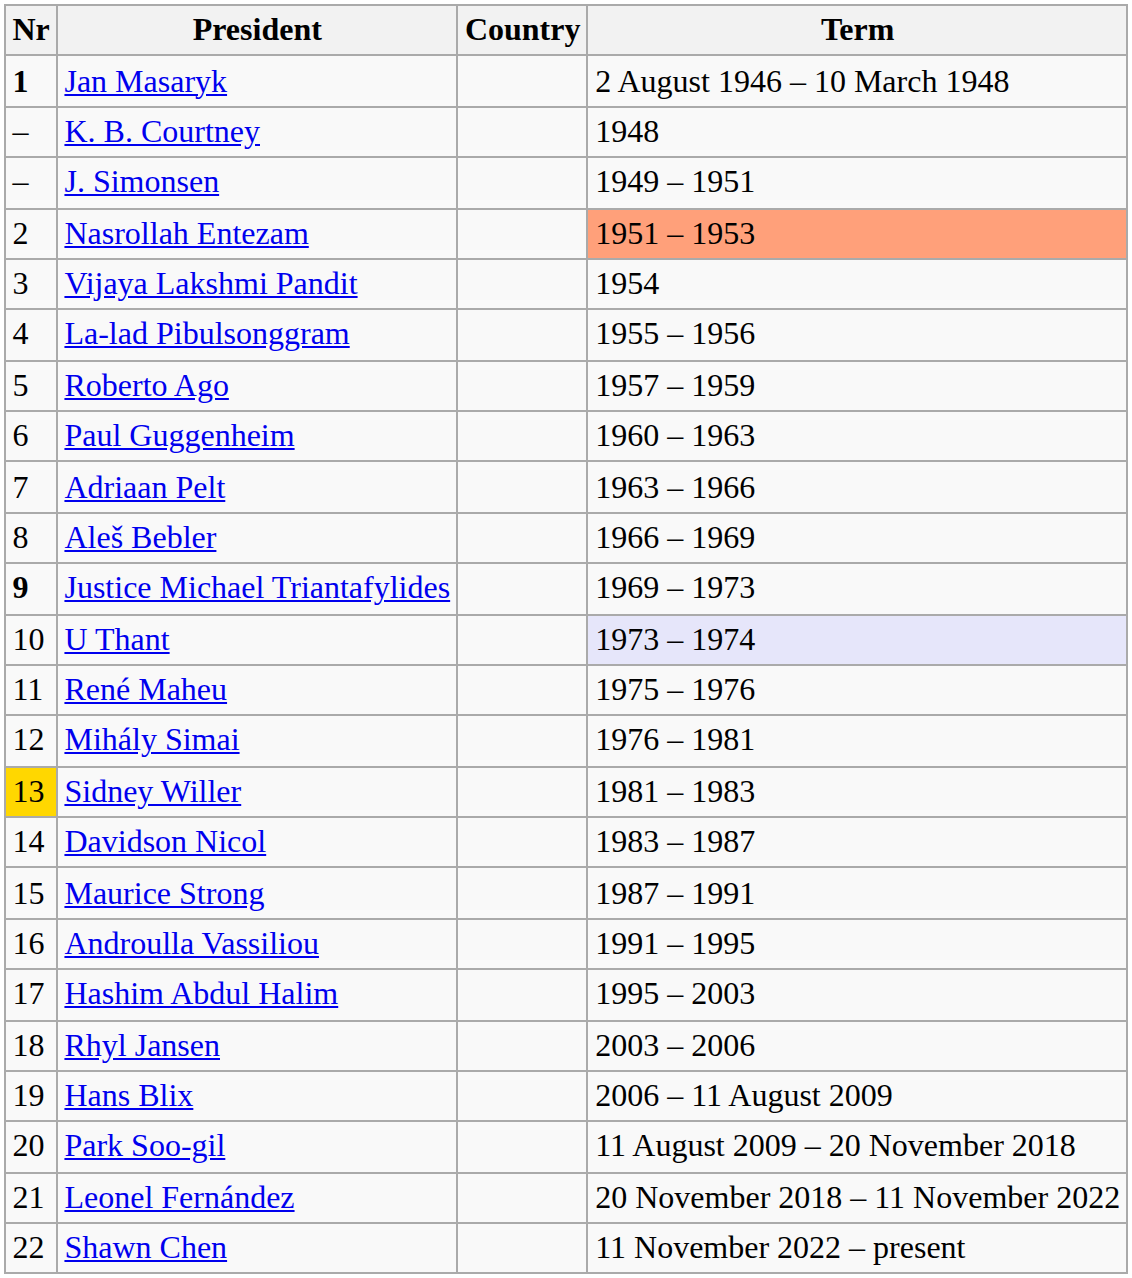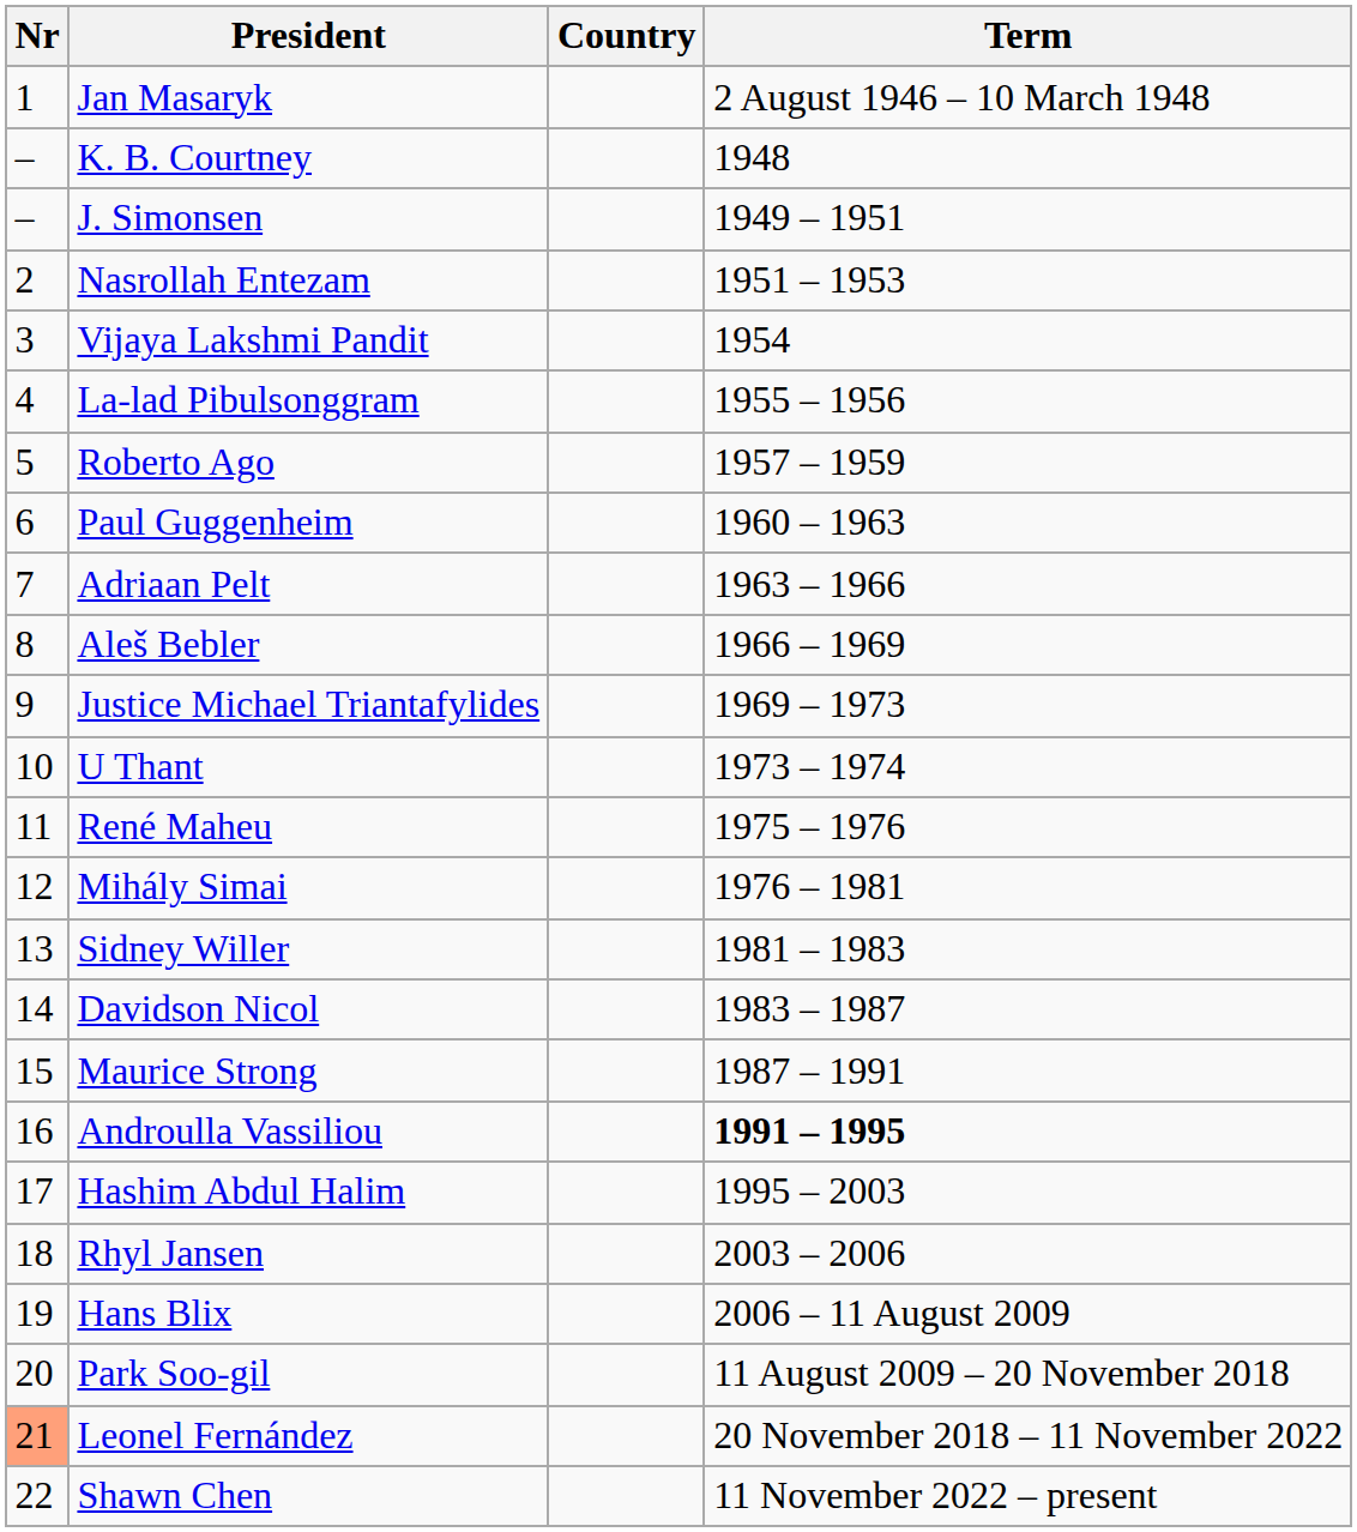Jan Masaryk | Nr: bold -> normal
Nasrollah Entezam | Term: lightsalmon background -> no background
Justice Michael Triantafylides | Nr: bold -> normal
U Thant | Term: lavender background -> no background
Sidney Willer | Nr: gold background -> no background
Androulla Vassiliou | Term: normal -> bold
Leonel Fernández | Nr: no background -> lightsalmon background
